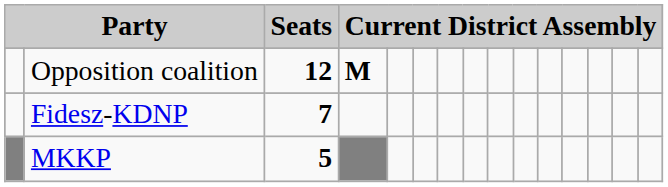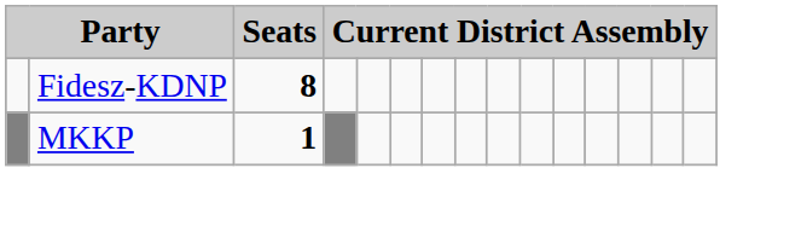- row: Opposition coalition | 12 | M
Fidesz-KDNP | Seats: 7 -> 8
MKKP | Seats: 5 -> 1
